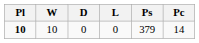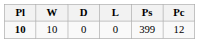row 2 | Ps: 379 -> 399
row 2 | Pc: 14 -> 12
